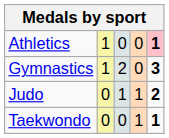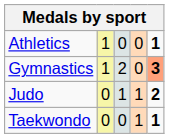Athletics | column 5: pink background -> no background
Gymnastics | column 5: no background -> lightsalmon background
